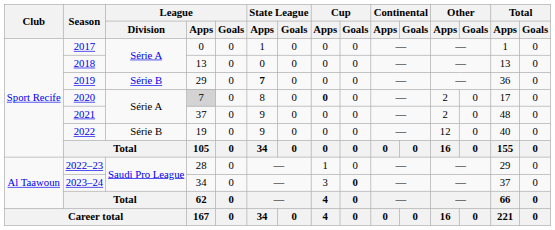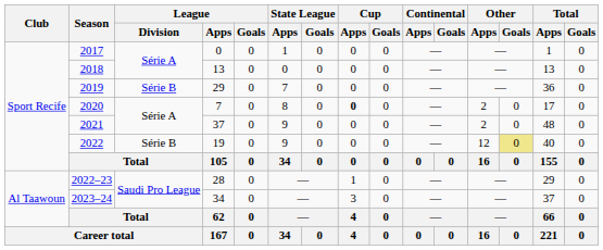2019 | State League / Apps: bold -> normal
2020 | League / Apps: lightgrey background -> no background
2022 | Other / Goals: no background -> khaki background
2023–24 | Cup / Goals: bold -> normal
